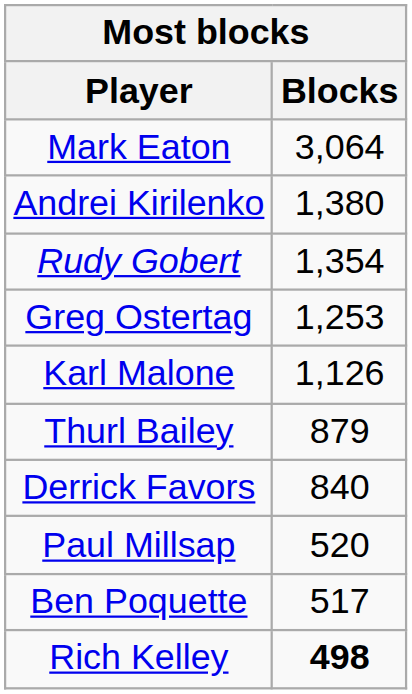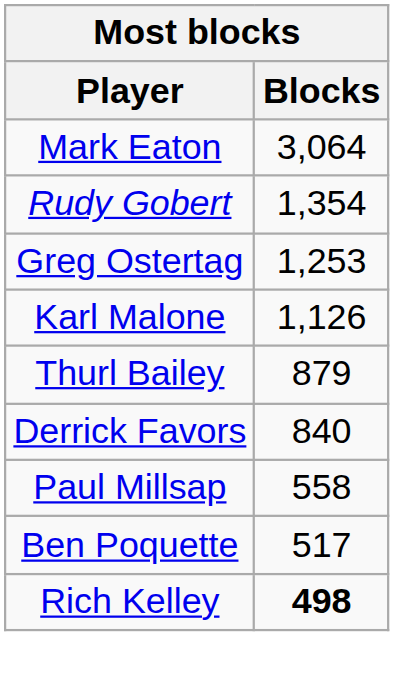- row: Andrei Kirilenko | 1,380
Paul Millsap | Blocks: 520 -> 558
